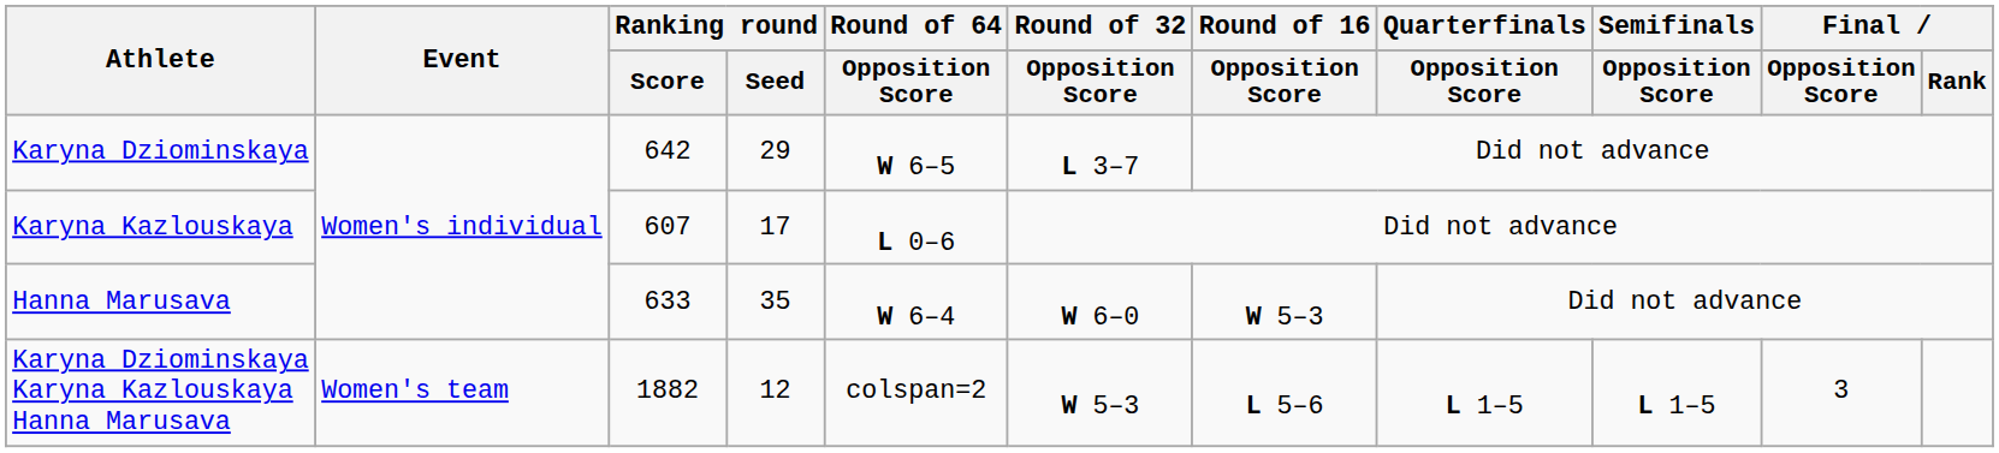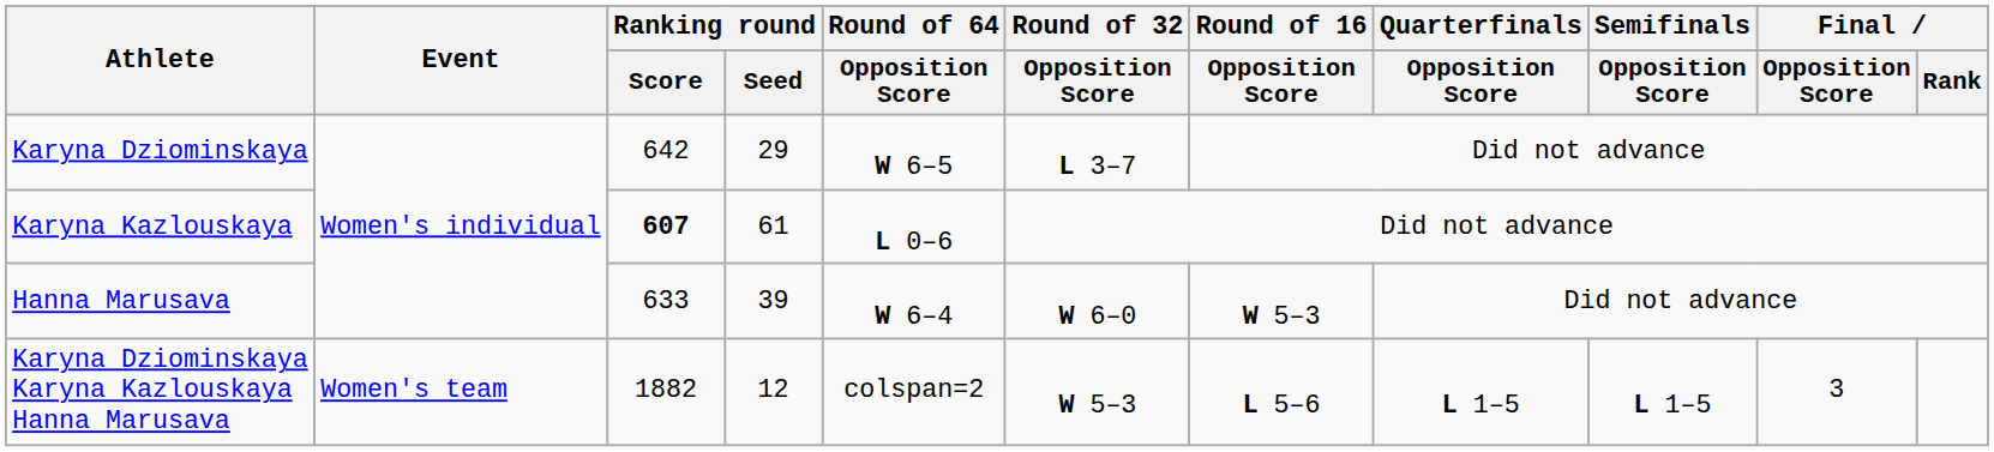Karyna Kazlouskaya | Ranking round / Score: normal -> bold
Karyna Kazlouskaya | Ranking round / Seed: 17 -> 61
Hanna Marusava | Ranking round / Seed: 35 -> 39
